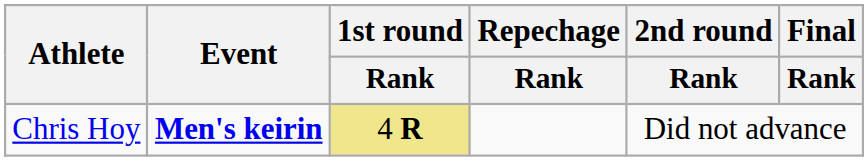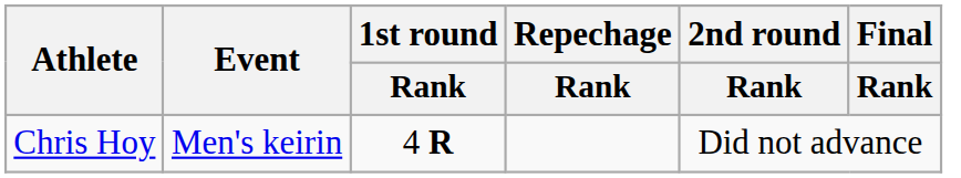Chris Hoy | Event: bold -> normal
Chris Hoy | 1st round / Rank: khaki background -> no background
